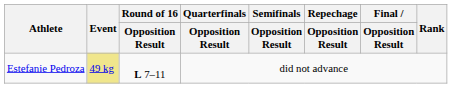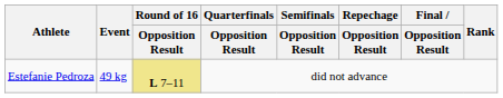Estefanie Pedroza | Event: khaki background -> no background
Estefanie Pedroza | Round of 16 / Opposition Result: no background -> khaki background
